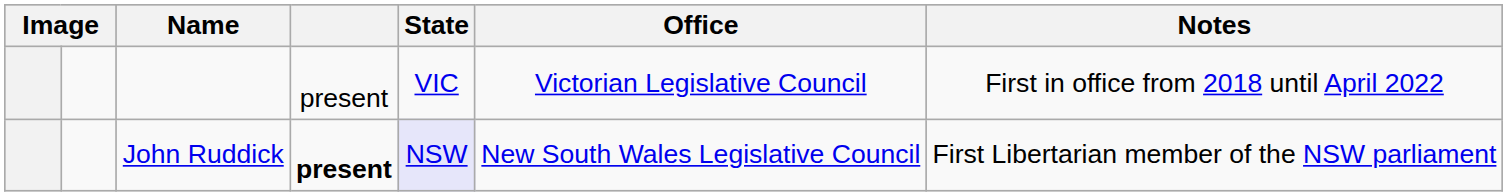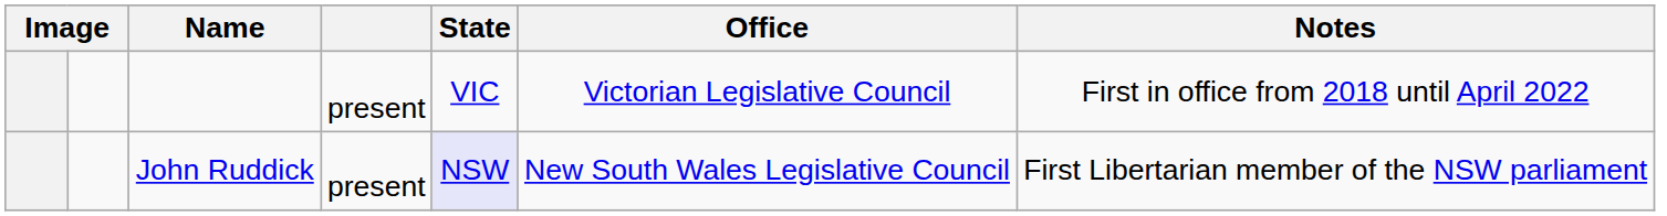John Ruddick | column 4: bold -> normal
